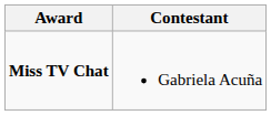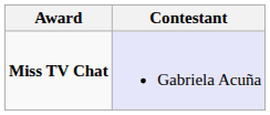Miss TV Chat | Contestant: no background -> lavender background
